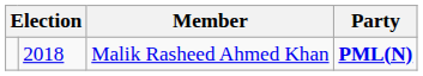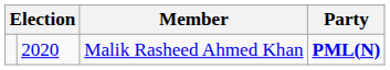Malik Rasheed Ahmed Khan | column 2: 2018 -> 2020
